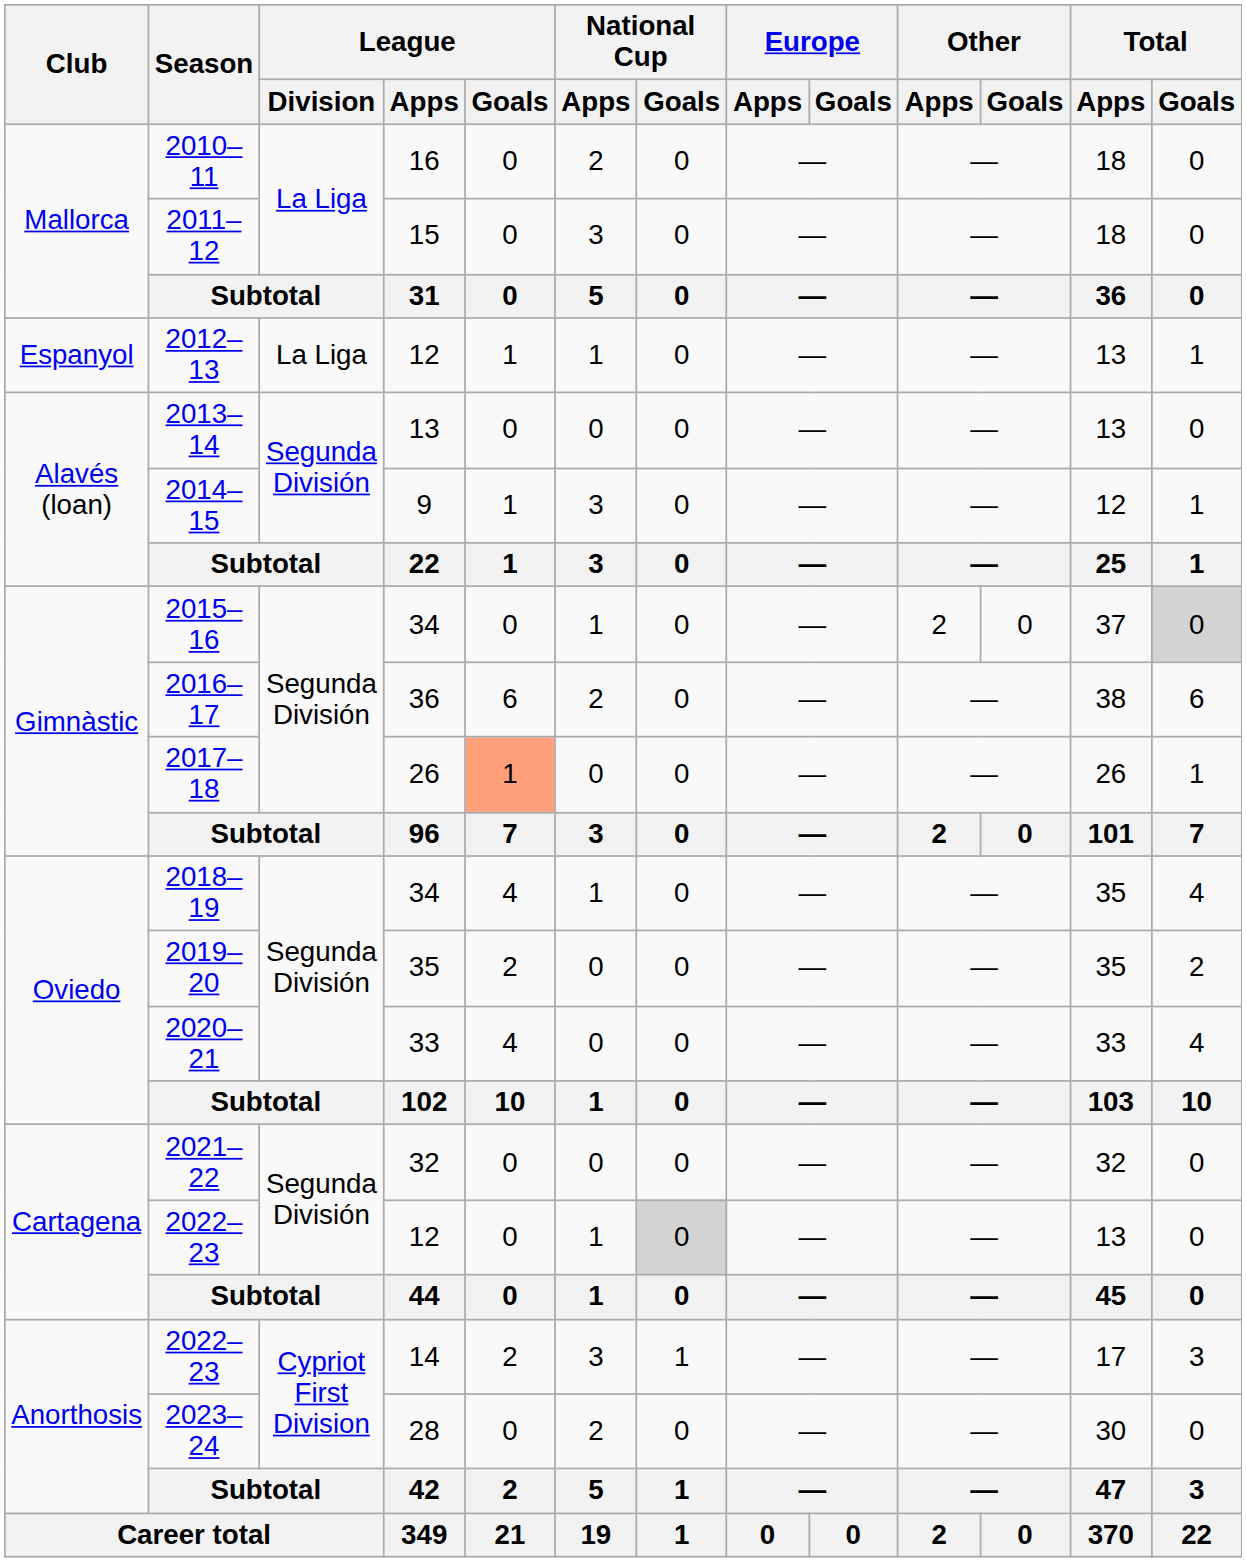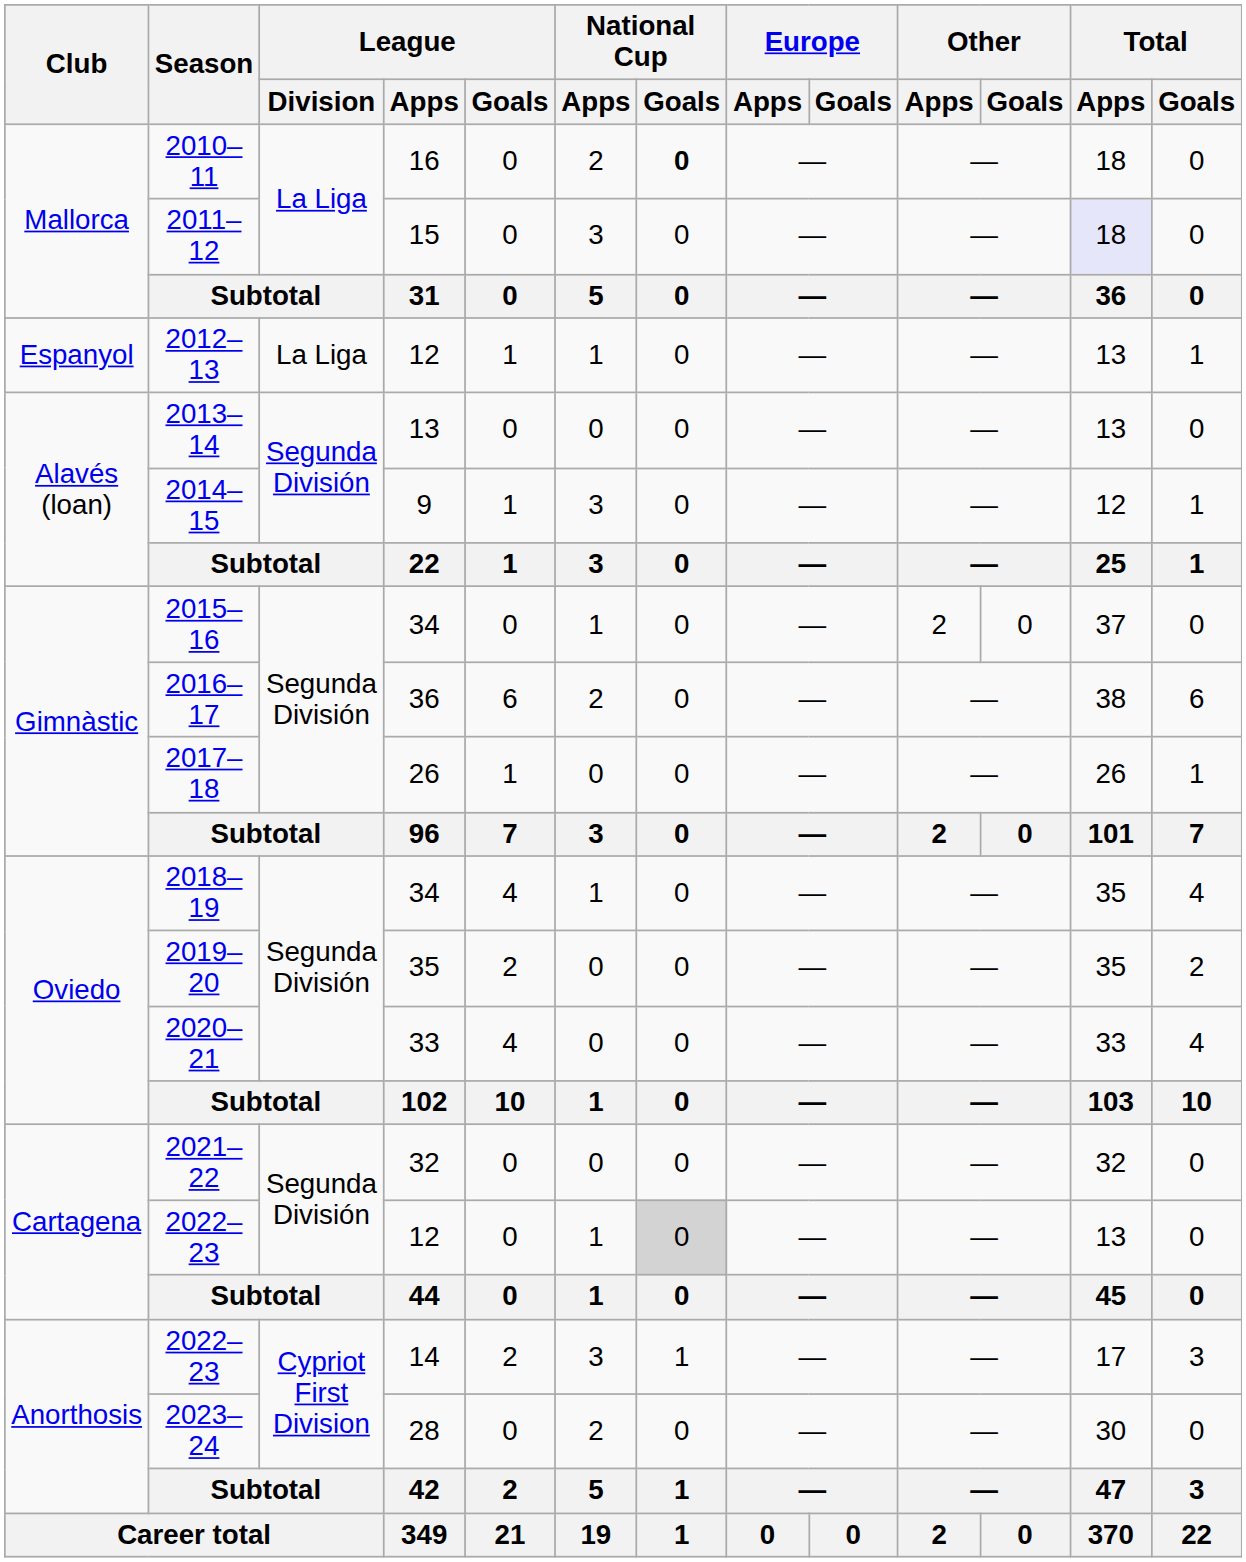2010–11 | National Cup / Goals: normal -> bold
2011–12 | Total / Apps: no background -> lavender background
2015–16 | Total / Goals: lightgrey background -> no background
2017–18 | League / Goals: lightsalmon background -> no background
